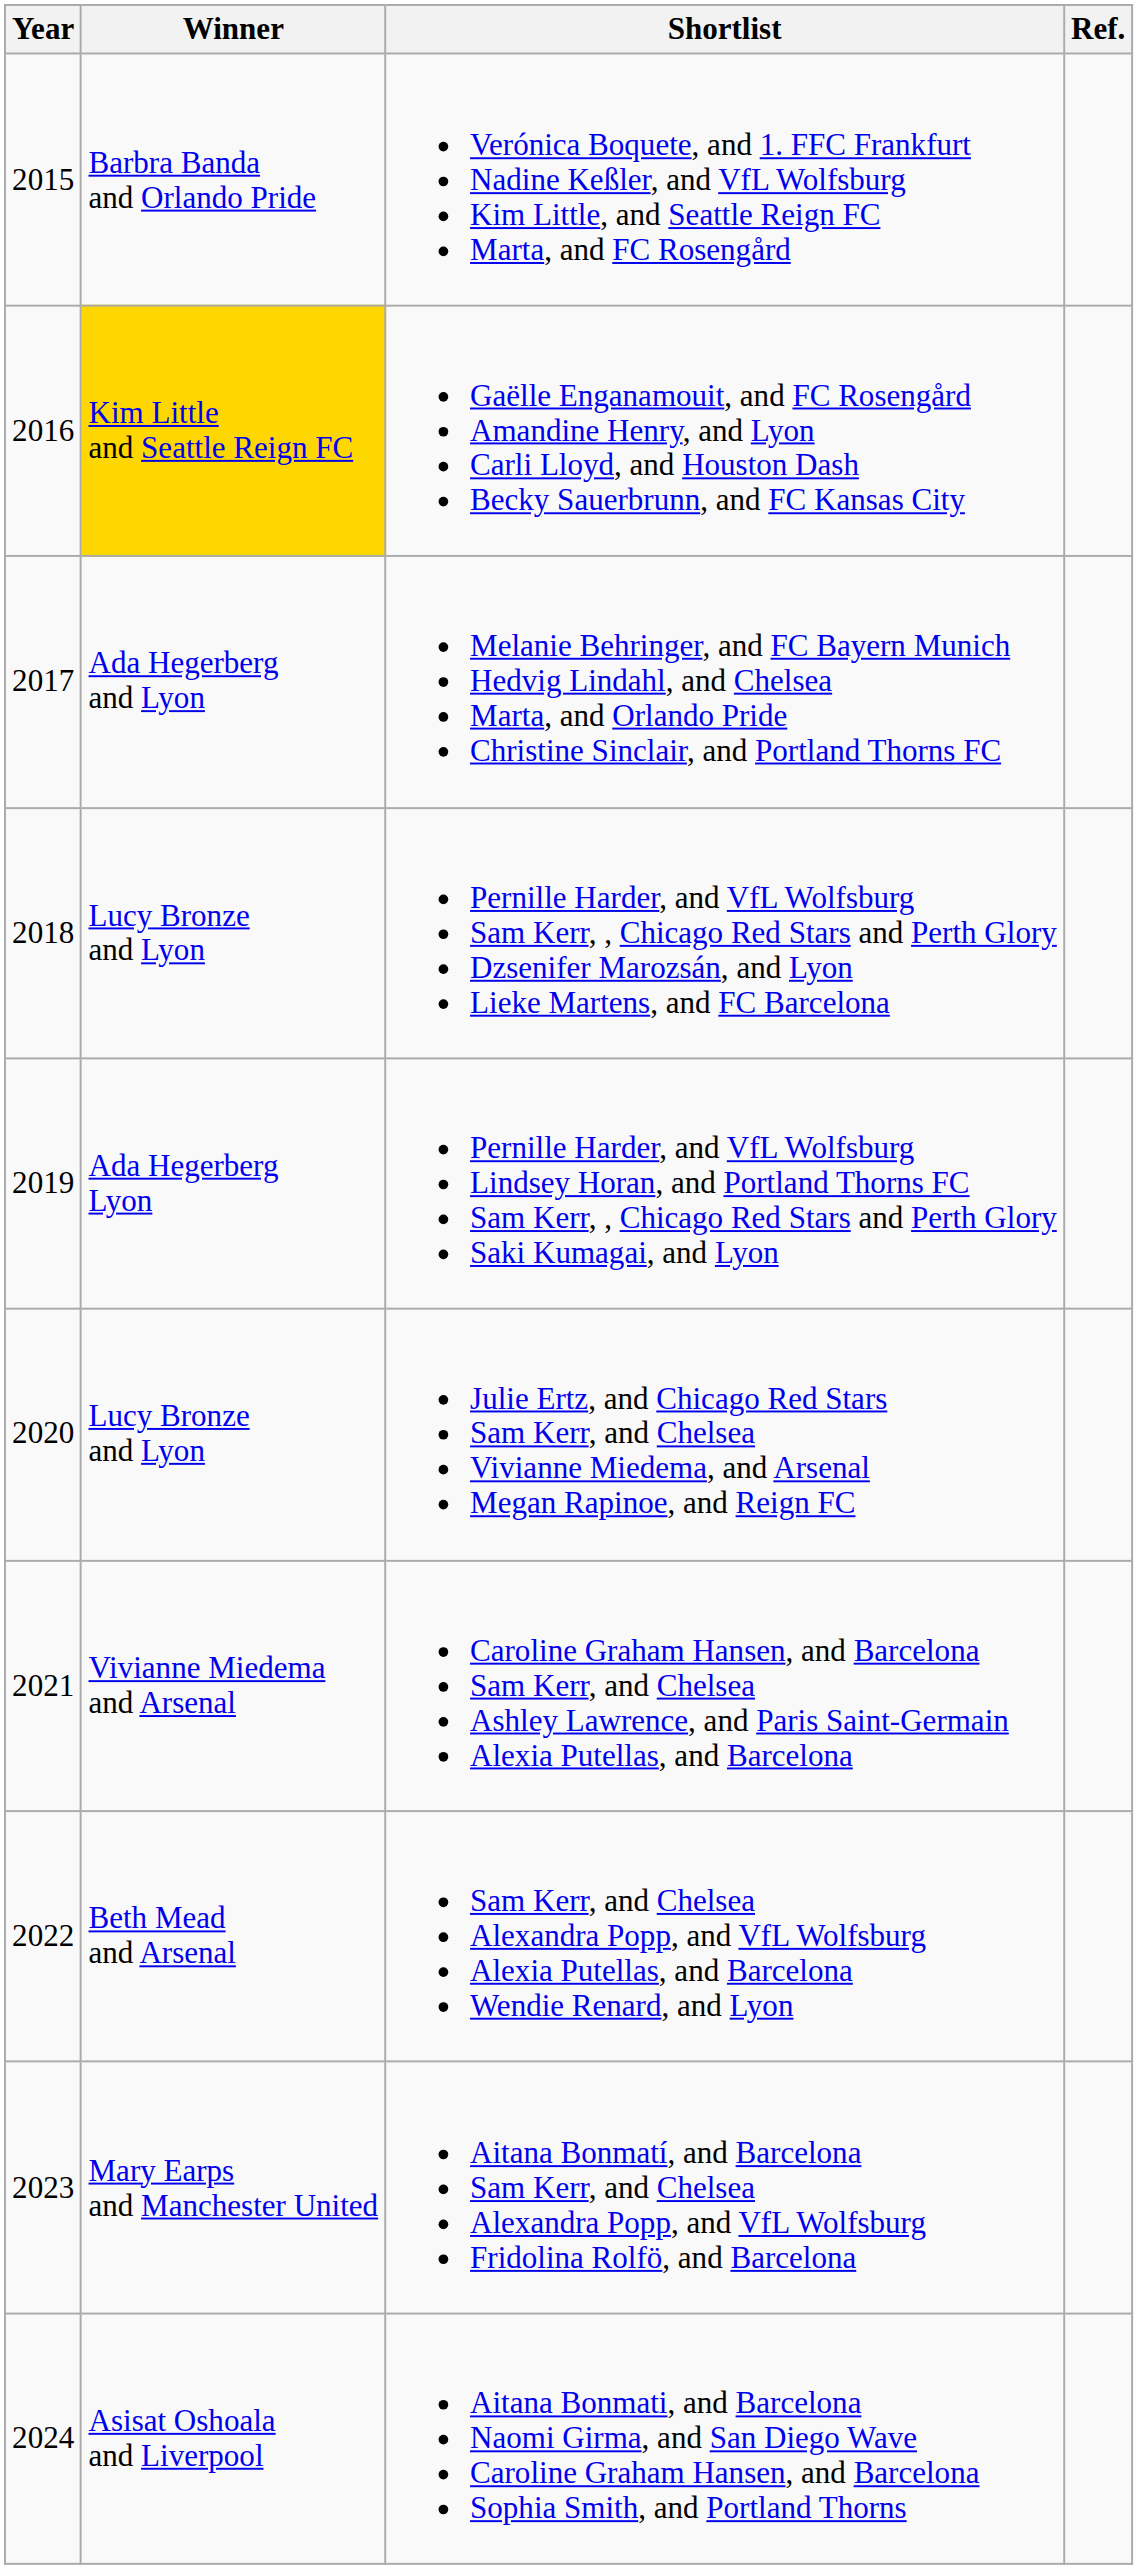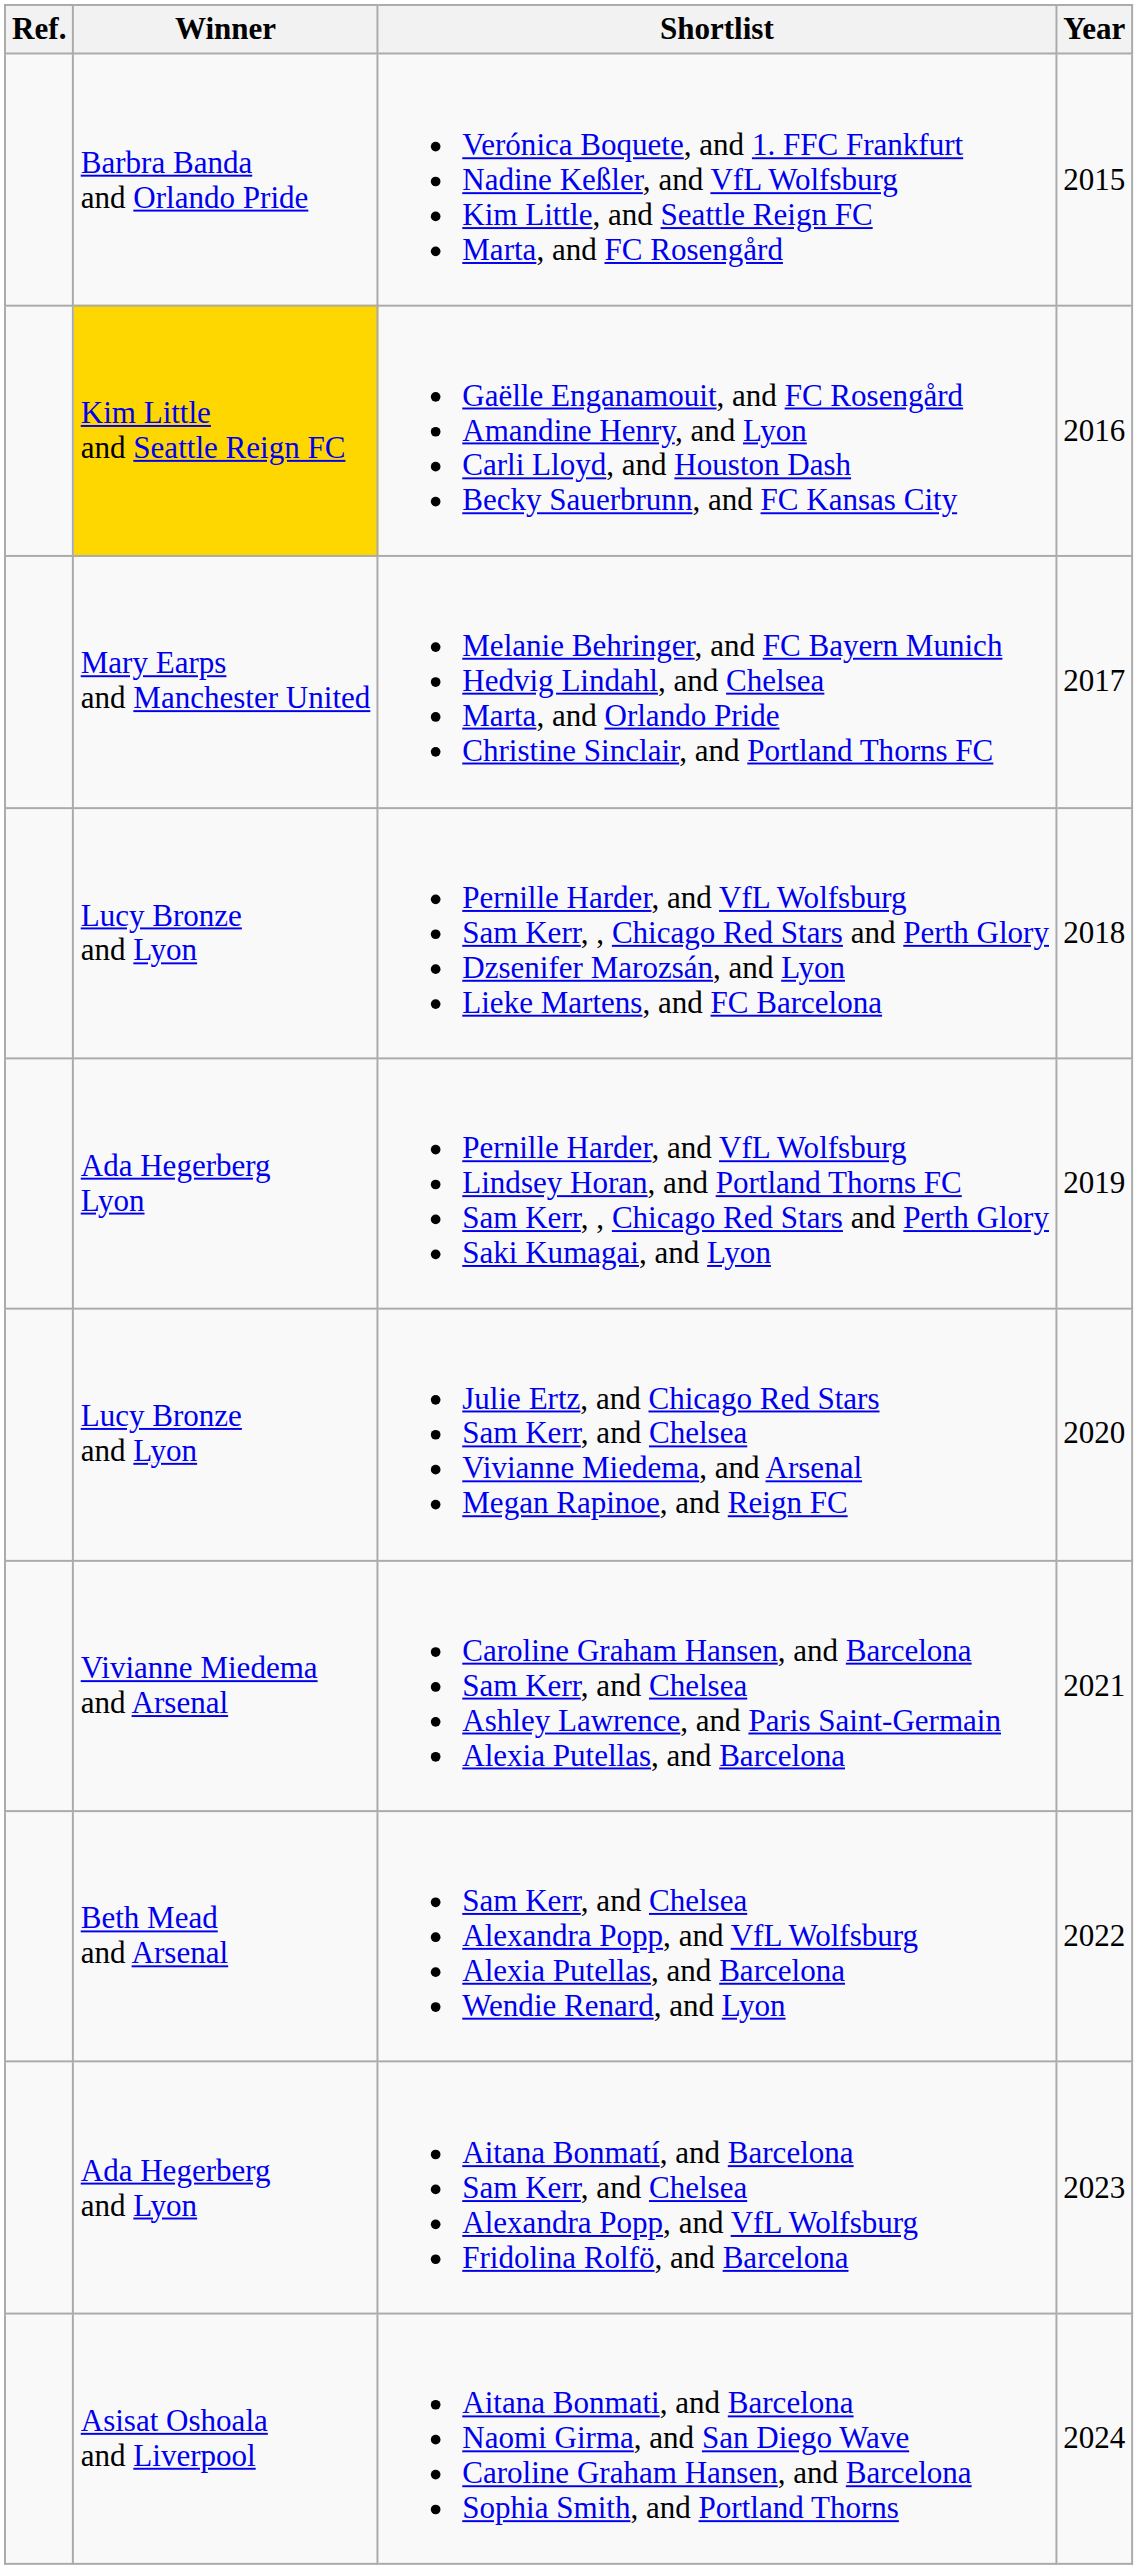columns swapped: Year <-> Ref.
row 4 | Winner: Ada Hegerberg and Lyon -> Mary Earps and Manchester United
row 10 | Winner: Mary Earps and Manchester United -> Ada Hegerberg and Lyon
